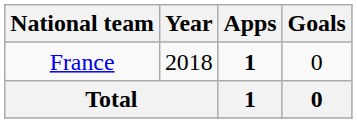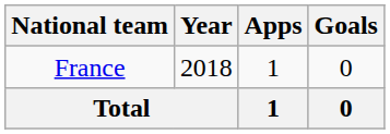France | Apps: bold -> normal
